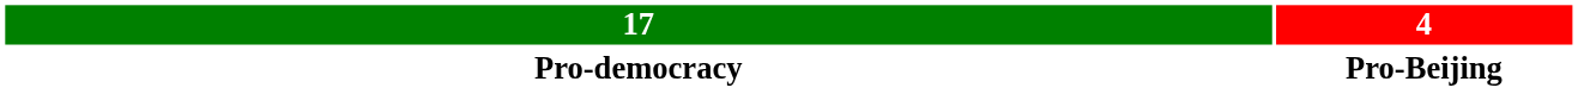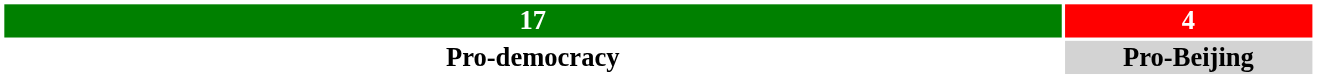Pro-democracy | 4: no background -> lightgrey background
